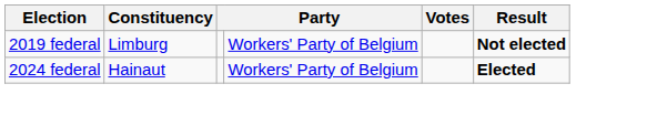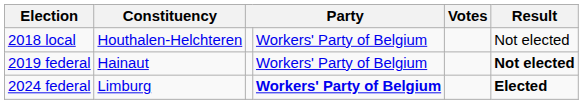+ row: 2018 local | Houthalen-Helchteren | Workers' Party of Belgium | Not elected
2019 federal | Constituency: Limburg -> Hainaut
2024 federal | Constituency: Hainaut -> Limburg
2024 federal | column 4: normal -> bold
